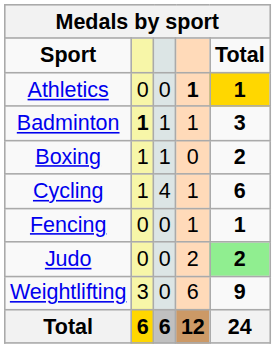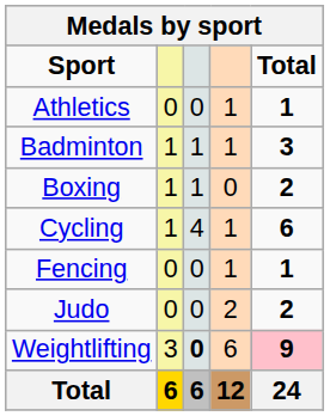Athletics | column 4: bold -> normal
Athletics | Total: gold background -> no background
Badminton | column 2: bold -> normal
Judo | Total: lightgreen background -> no background
Weightlifting | column 3: normal -> bold
Weightlifting | Total: no background -> pink background
